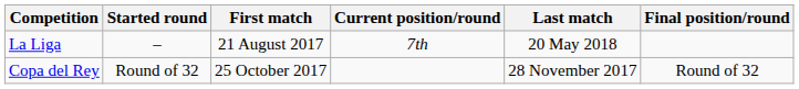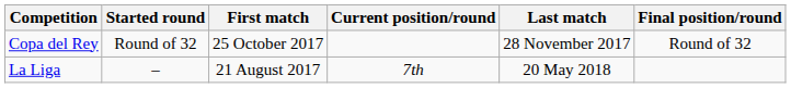rows swapped: La Liga <-> Copa del Rey
